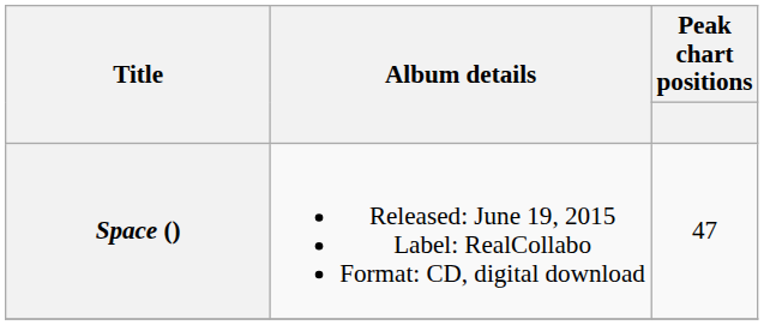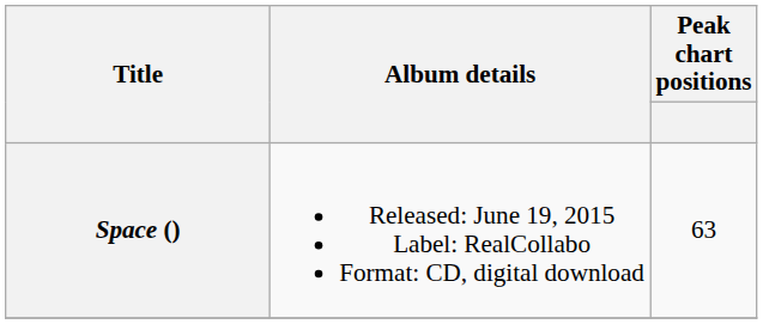Space () | Peak chart positions: 47 -> 63
